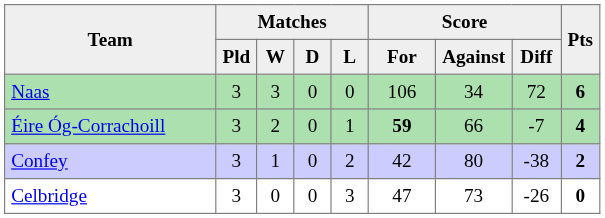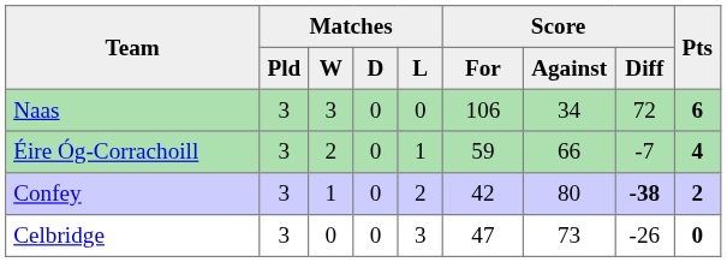Éire Óg-Corrachoill | Score / For: bold -> normal
Confey | Score / Diff: normal -> bold
